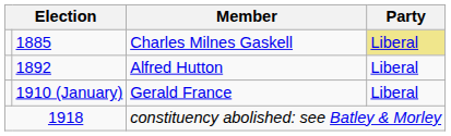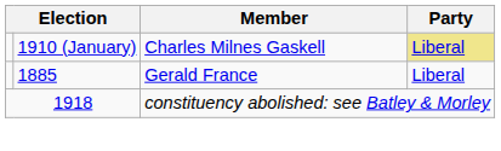Charles Milnes Gaskell | column 2: 1885 -> 1910 (January)
- row: 1892 | Alfred Hutton | Liberal
Gerald France | column 2: 1910 (January) -> 1885
